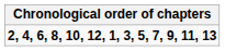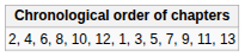row 2 | column 1: bold -> normal
